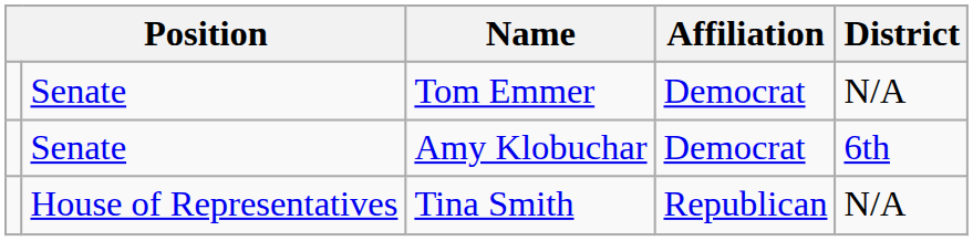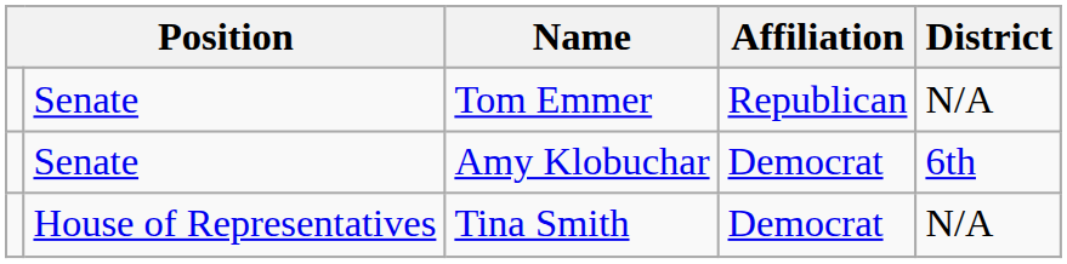Tom Emmer | Affiliation: Democrat -> Republican
Tina Smith | Affiliation: Republican -> Democrat
